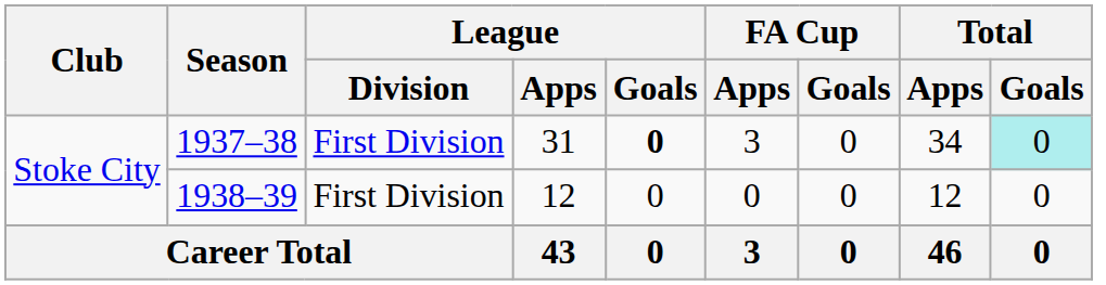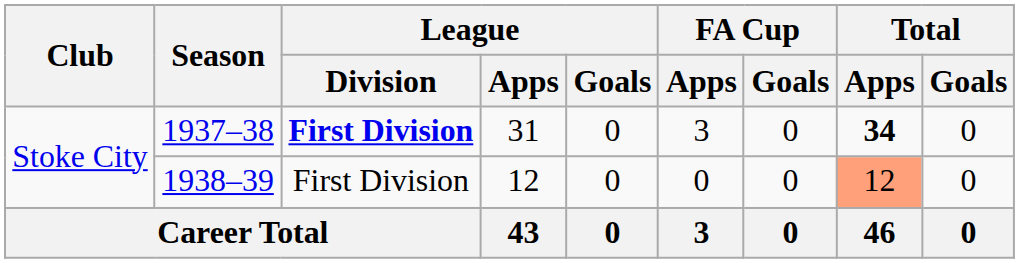1937–38 | League / Division: normal -> bold
1937–38 | League / Goals: bold -> normal
1937–38 | Total / Apps: normal -> bold
1937–38 | Total / Goals: paleturquoise background -> no background
1938–39 | Total / Apps: no background -> lightsalmon background
